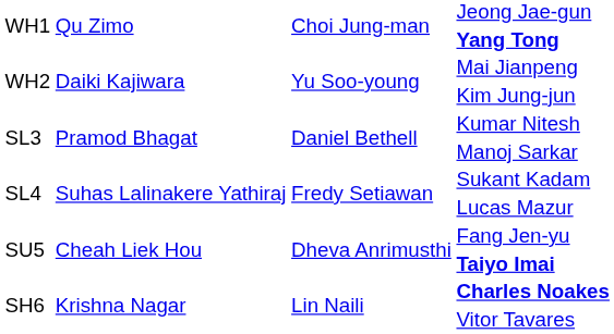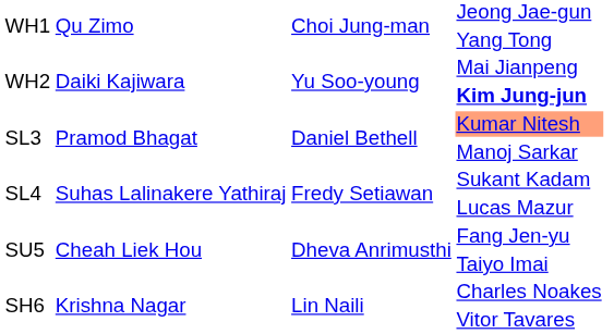Yang Tong | column 4: bold -> normal
Kim Jung-jun | column 4: normal -> bold
Kumar Nitesh | column 4: no background -> lightsalmon background
Taiyo Imai | column 4: bold -> normal
Charles Noakes | column 4: bold -> normal
